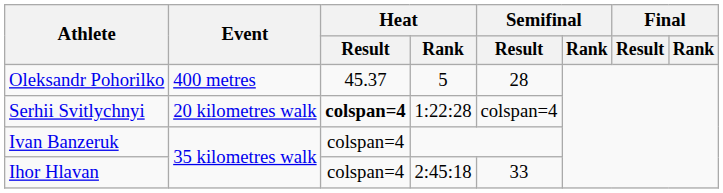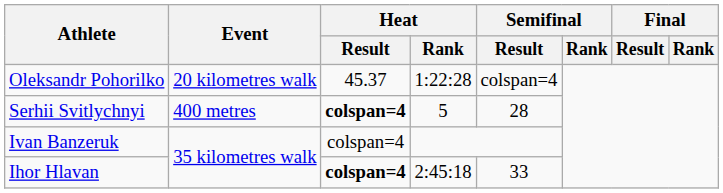Oleksandr Pohorilko | Event: 400 metres -> 20 kilometres walk
Oleksandr Pohorilko | Heat / Rank: 5 -> 1:22:28
Oleksandr Pohorilko | Semifinal / Result: 28 -> colspan=4
Serhii Svitlychnyi | Event: 20 kilometres walk -> 400 metres
Serhii Svitlychnyi | Heat / Rank: 1:22:28 -> 5
Serhii Svitlychnyi | Semifinal / Result: colspan=4 -> 28
Ihor Hlavan | Heat / Result: normal -> bold
